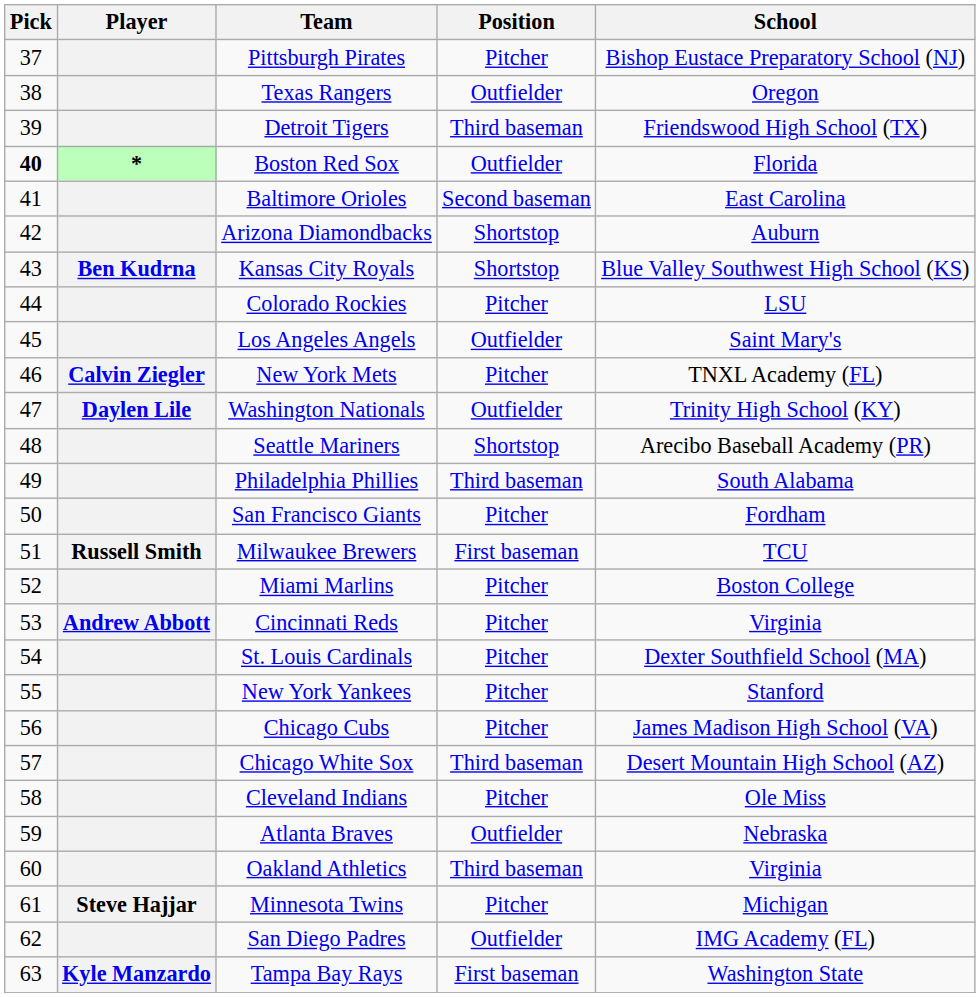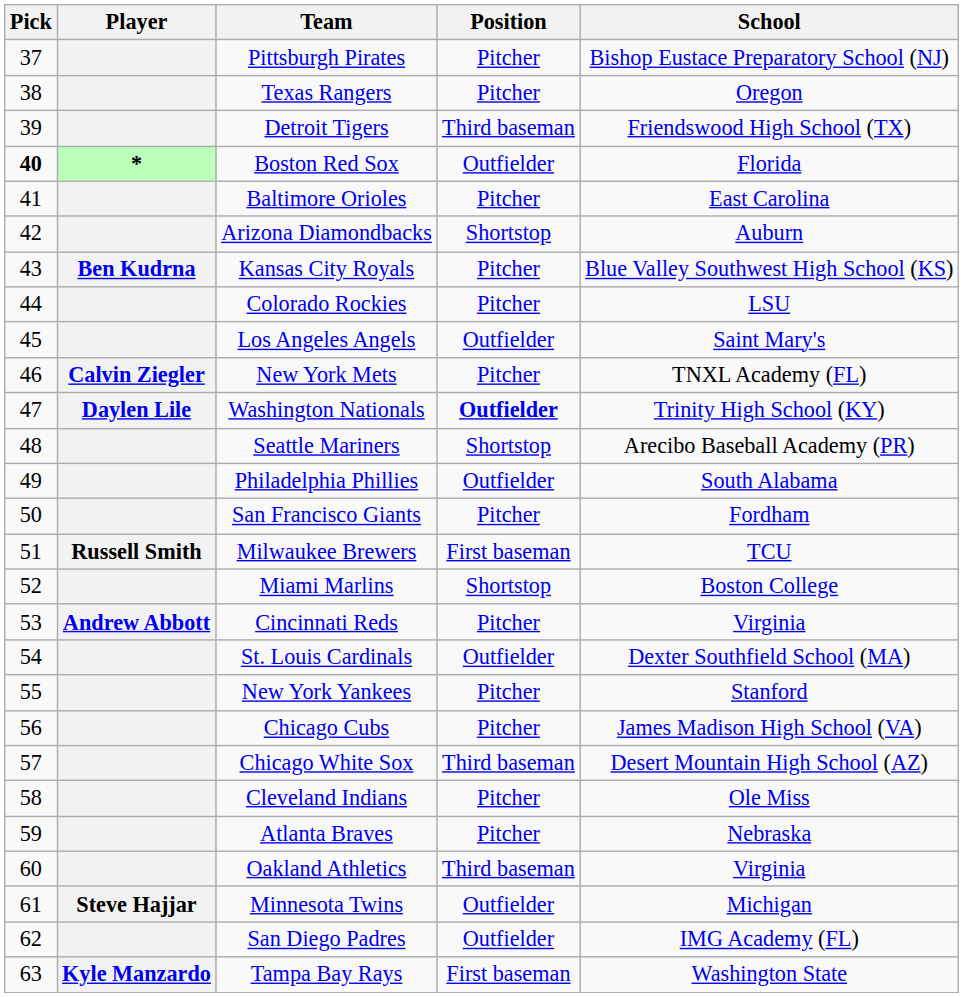Texas Rangers | Position: Outfielder -> Pitcher
Baltimore Orioles | Position: Second baseman -> Pitcher
Kansas City Royals | Position: Shortstop -> Pitcher
Washington Nationals | Position: normal -> bold
Philadelphia Phillies | Position: Third baseman -> Outfielder
Miami Marlins | Position: Pitcher -> Shortstop
St. Louis Cardinals | Position: Pitcher -> Outfielder
Atlanta Braves | Position: Outfielder -> Pitcher
Minnesota Twins | Position: Pitcher -> Outfielder
